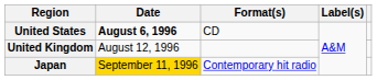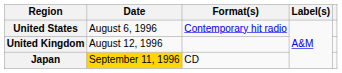United States | Date: bold -> normal
United States | Format(s): CD -> Contemporary hit radio
Japan | Format(s): Contemporary hit radio -> CD
